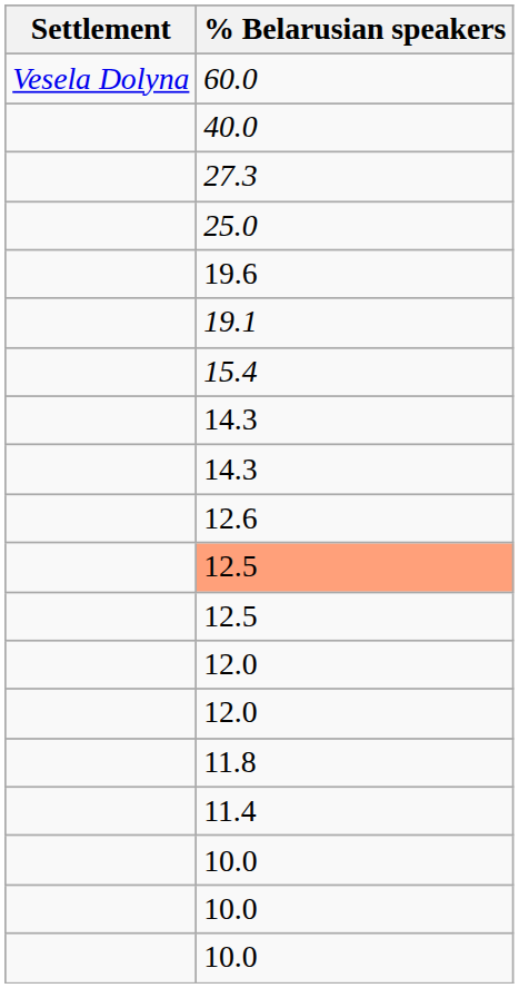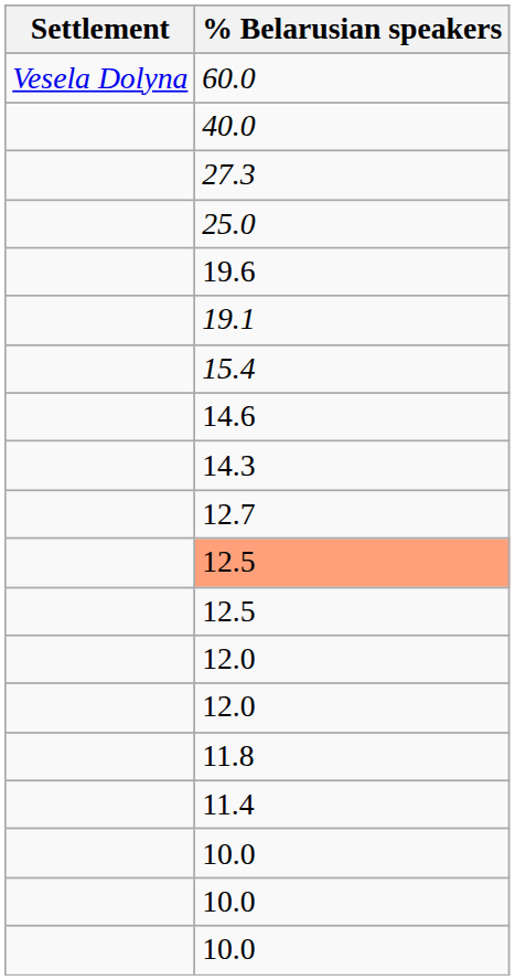row 9 | % Belarusian speakers: 14.3 -> 14.6
row 11 | % Belarusian speakers: 12.6 -> 12.7
